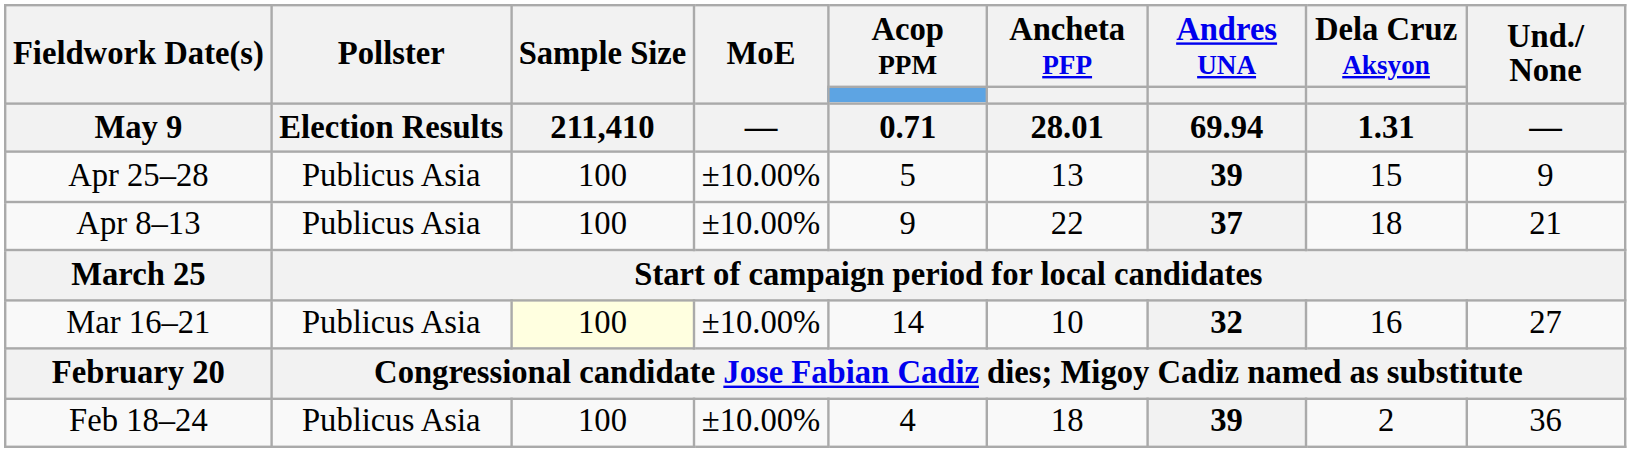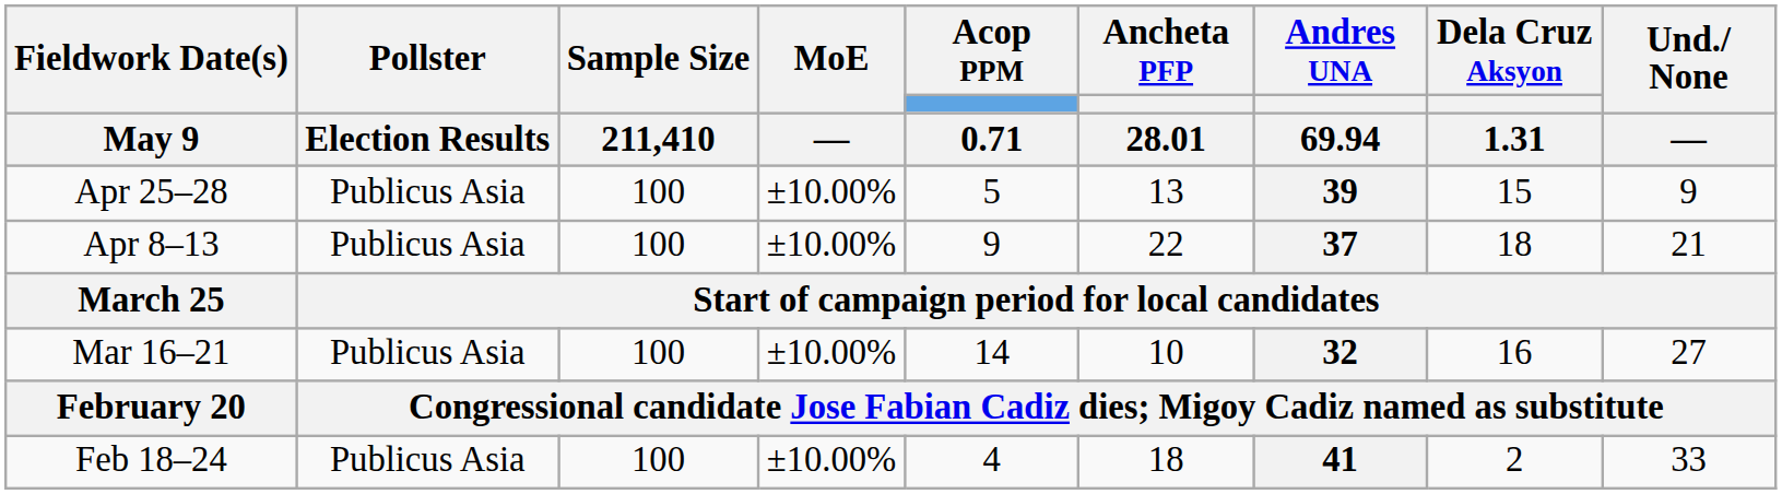Mar 16–21 | Sample Size / 211,410: lightyellow background -> no background
Feb 18–24 | Andres UNA / 69.94: 39 -> 41
Feb 18–24 | Und./ None / —: 36 -> 33
